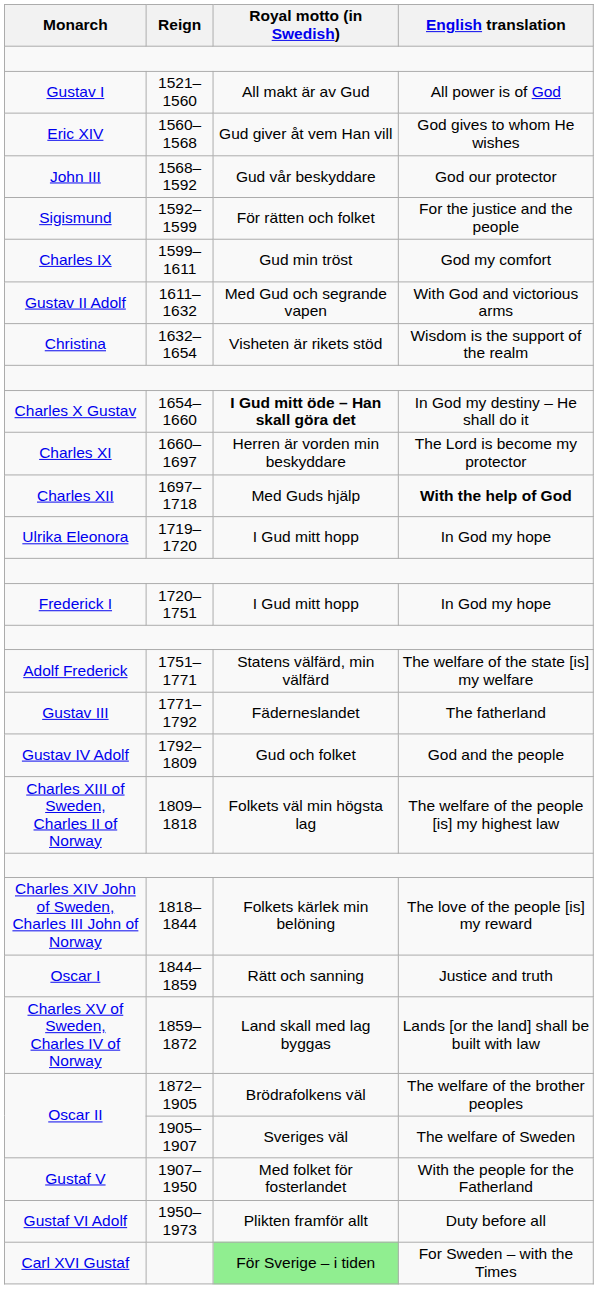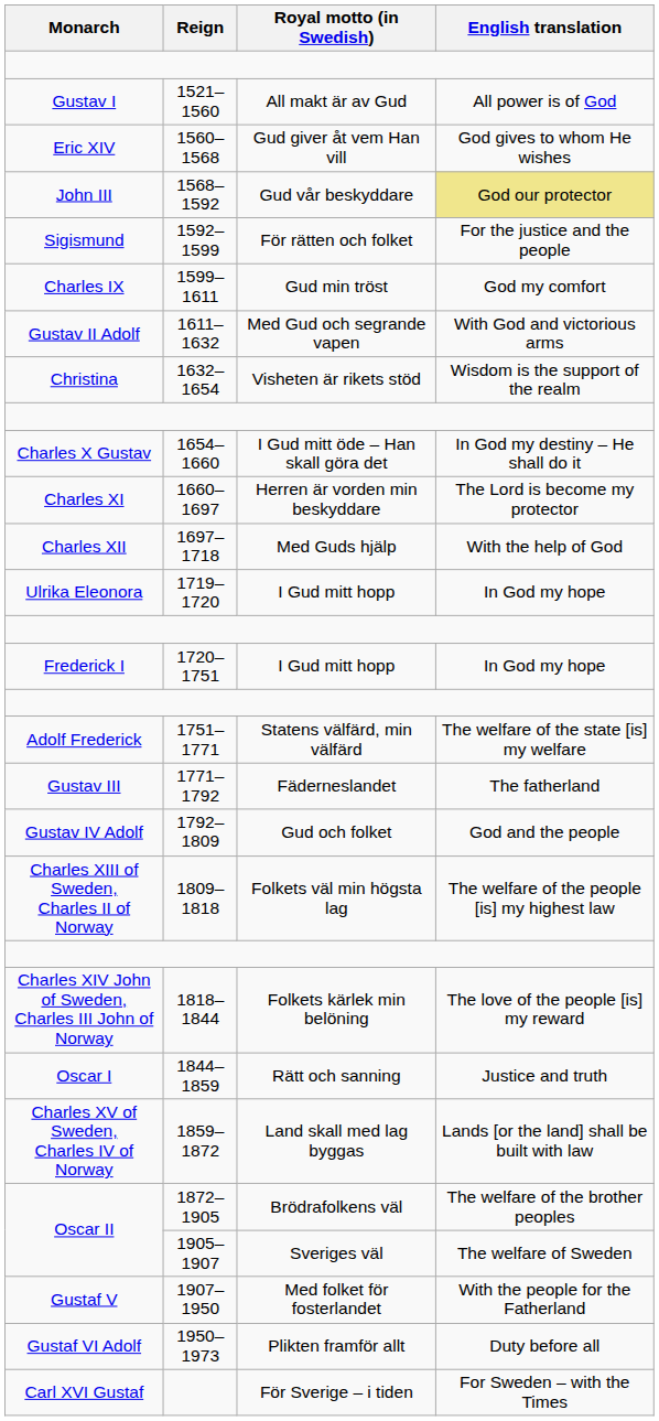John III | English translation: no background -> khaki background
Charles X Gustav | Royal motto (in Swedish): bold -> normal
Charles XII | English translation: bold -> normal
Carl XVI Gustaf | Royal motto (in Swedish): lightgreen background -> no background
